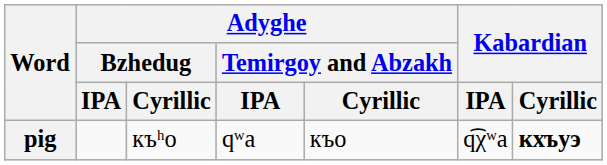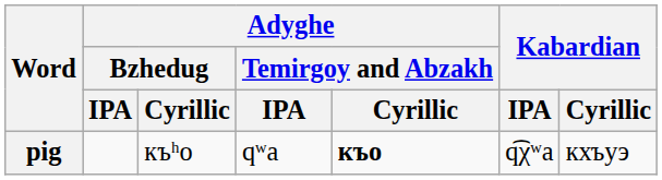pig | Adyghe / Temirgoy and Abzakh / Cyrillic: normal -> bold
pig | Kabardian / Cyrillic: bold -> normal
